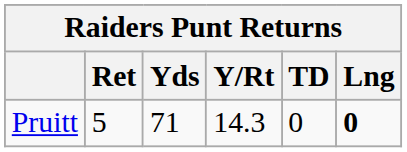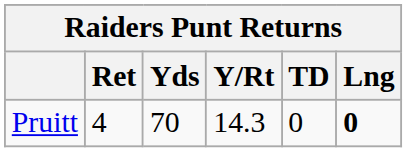Pruitt | Ret: 5 -> 4
Pruitt | Yds: 71 -> 70
